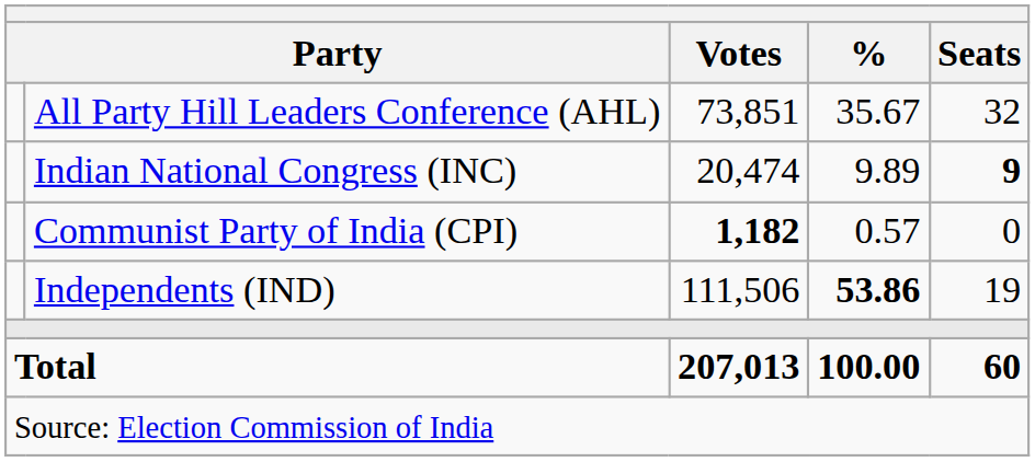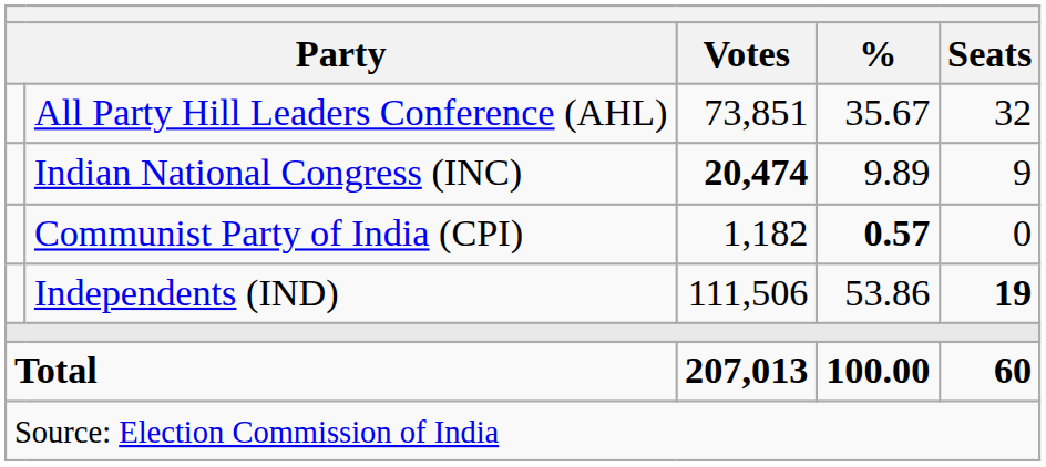Indian National Congress (INC) | Votes: normal -> bold
Indian National Congress (INC) | Seats: bold -> normal
Communist Party of India (CPI) | Votes: bold -> normal
Communist Party of India (CPI) | %: normal -> bold
Independents (IND) | %: bold -> normal
Independents (IND) | Seats: normal -> bold
